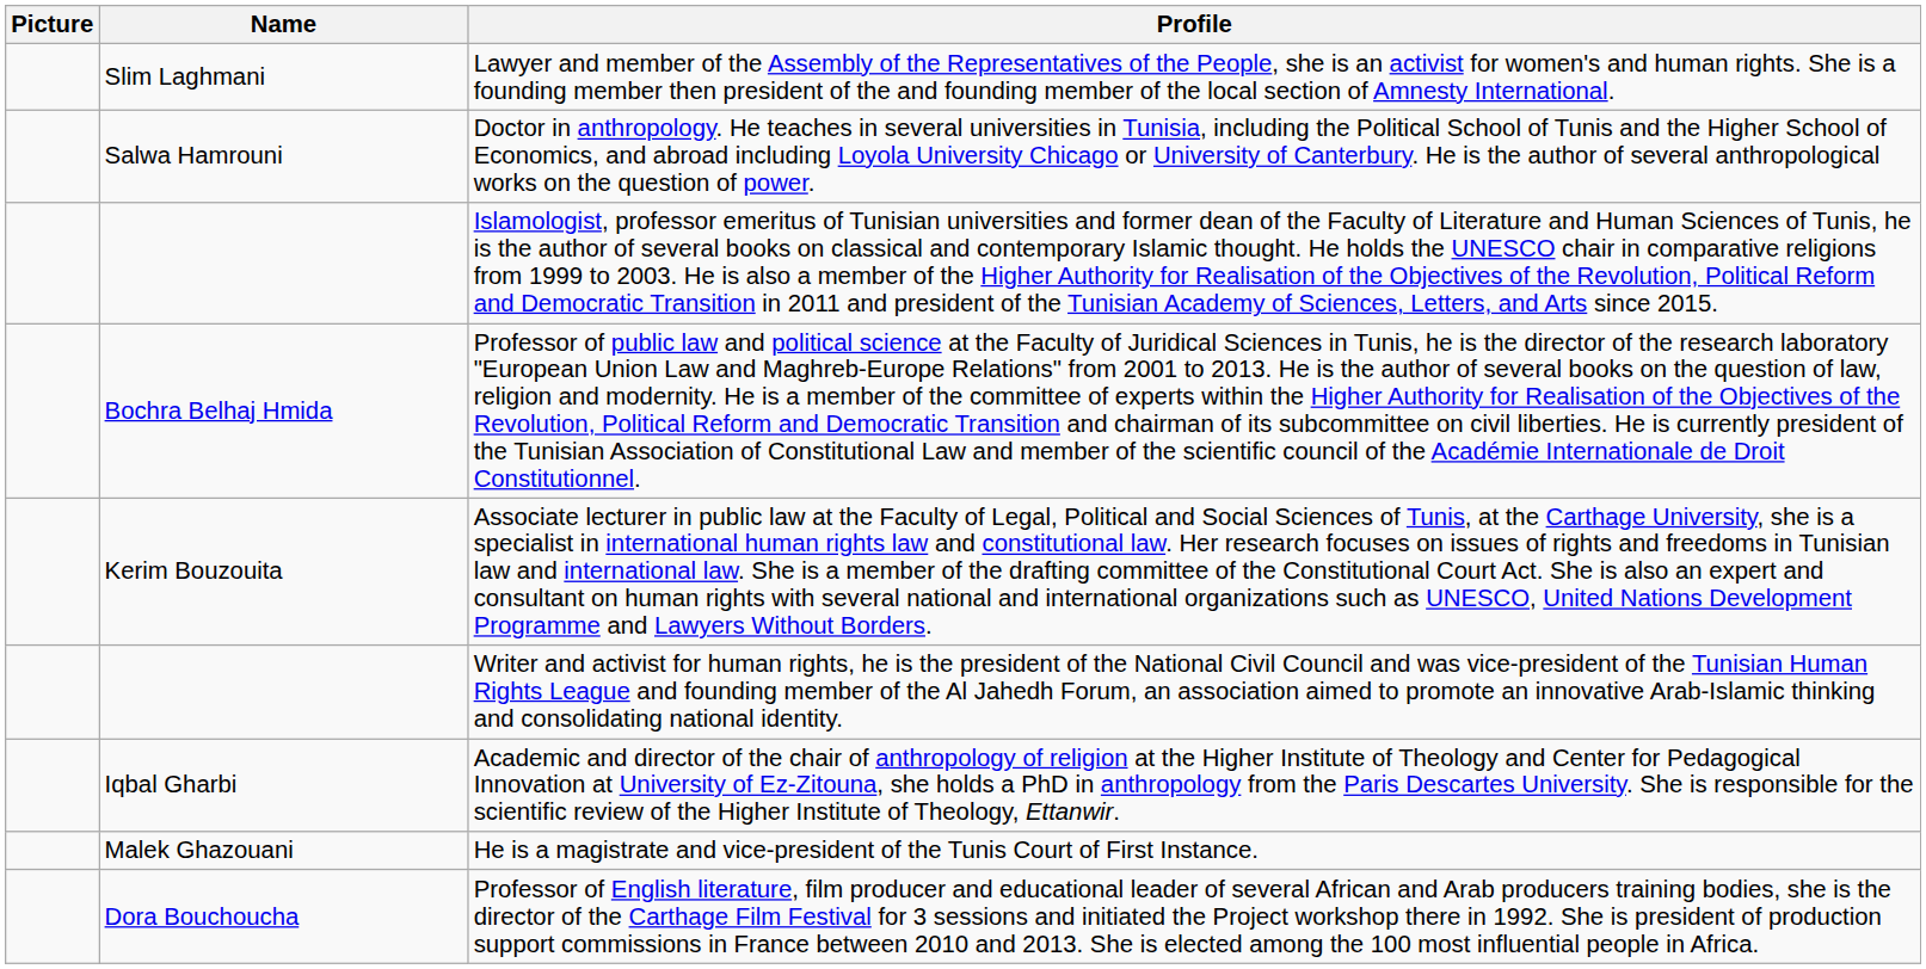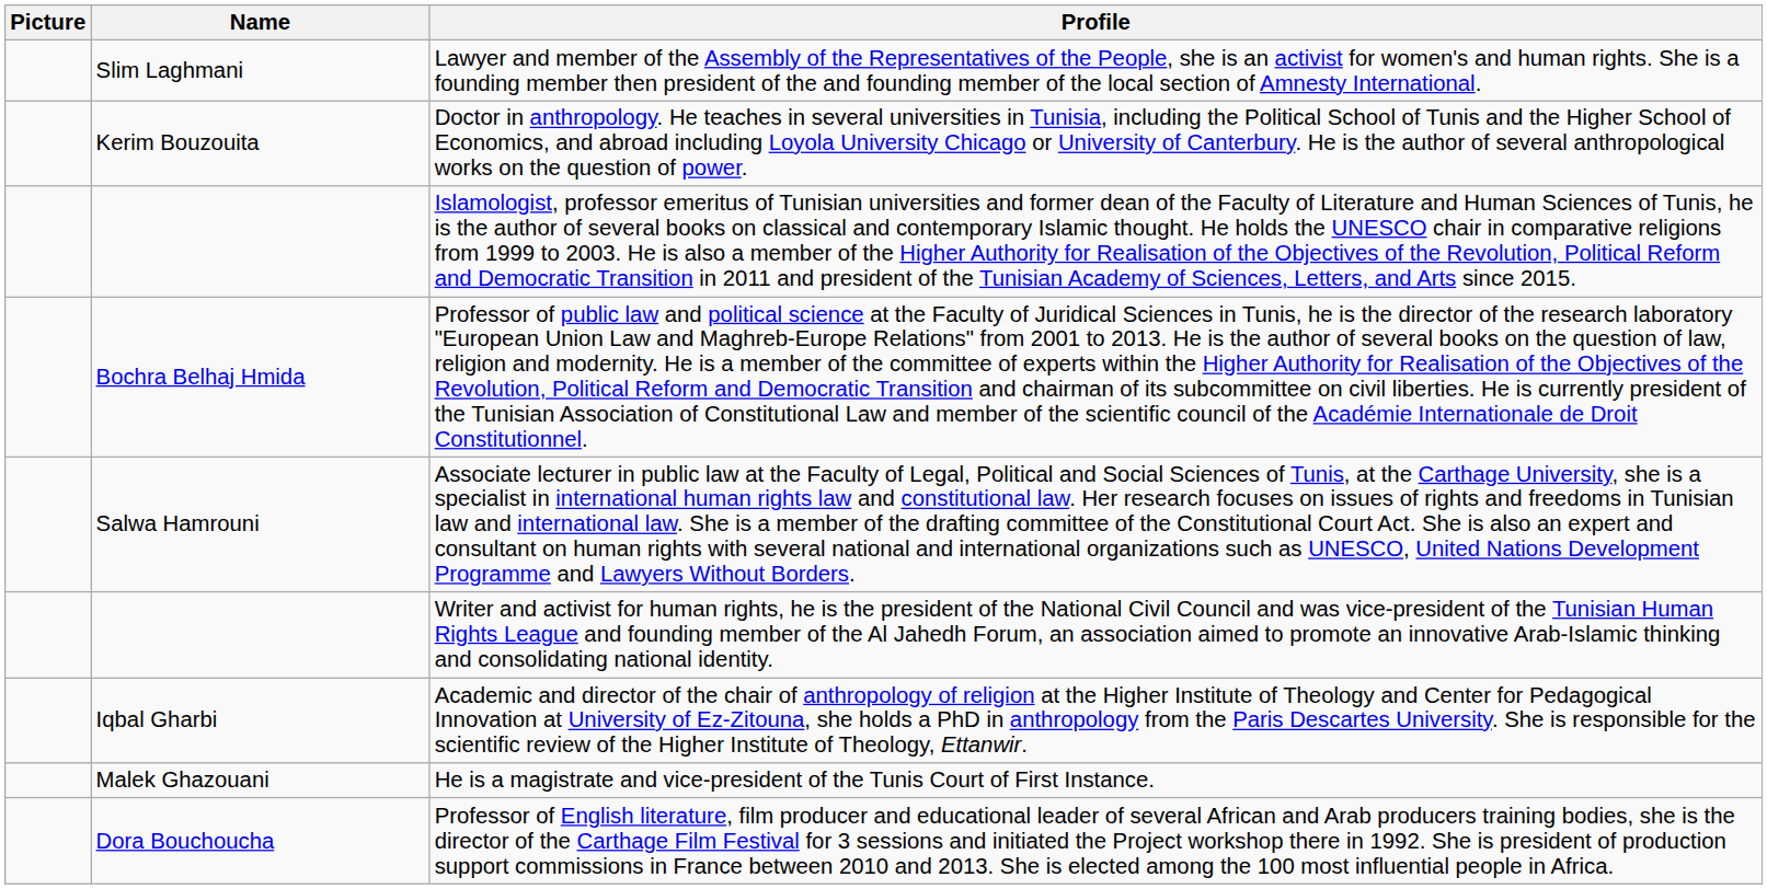row 3 | Name: Salwa Hamrouni -> Kerim Bouzouita
row 6 | Name: Kerim Bouzouita -> Salwa Hamrouni
